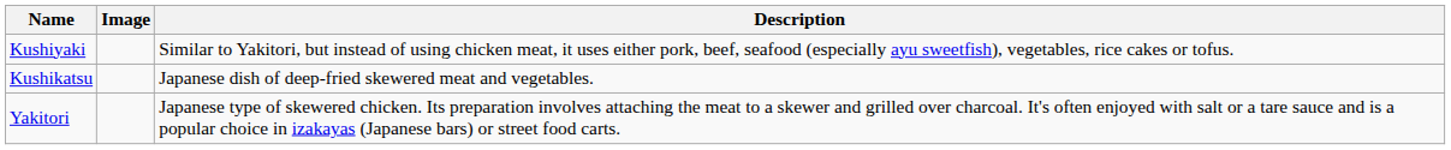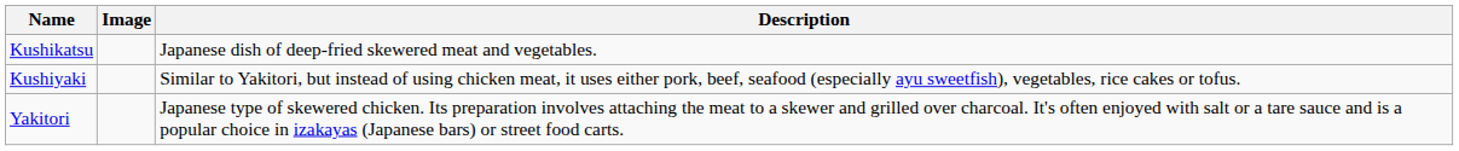rows swapped: Kushikatsu <-> Kushiyaki
